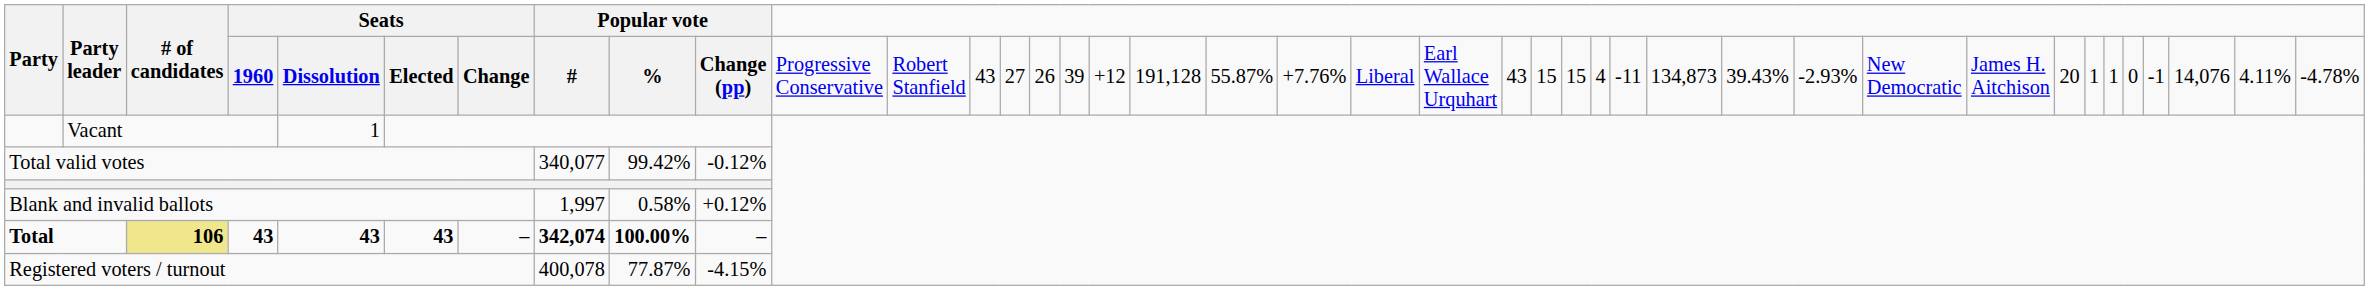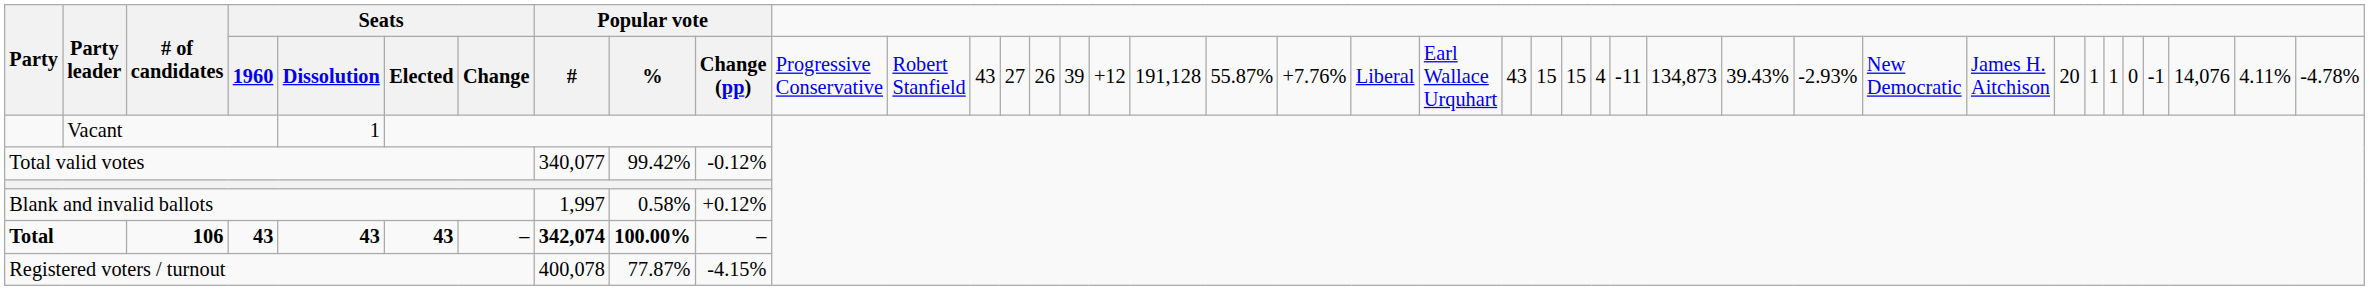Total | # of candidates: khaki background -> no background
